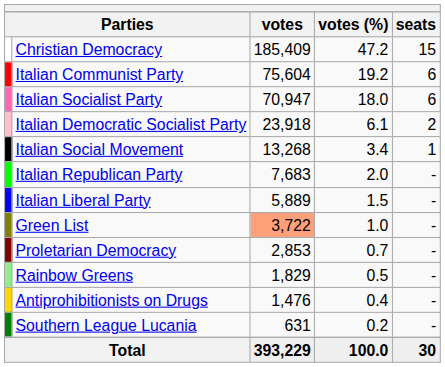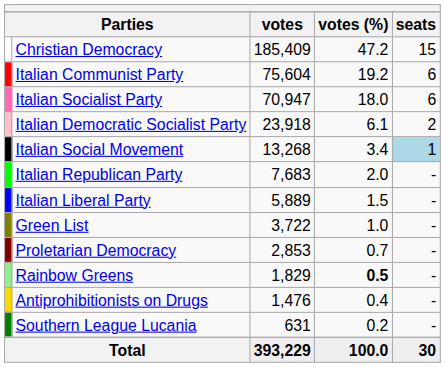Italian Social Movement | seats: no background -> lightblue background
Green List | votes: lightsalmon background -> no background
Rainbow Greens | votes (%): normal -> bold
